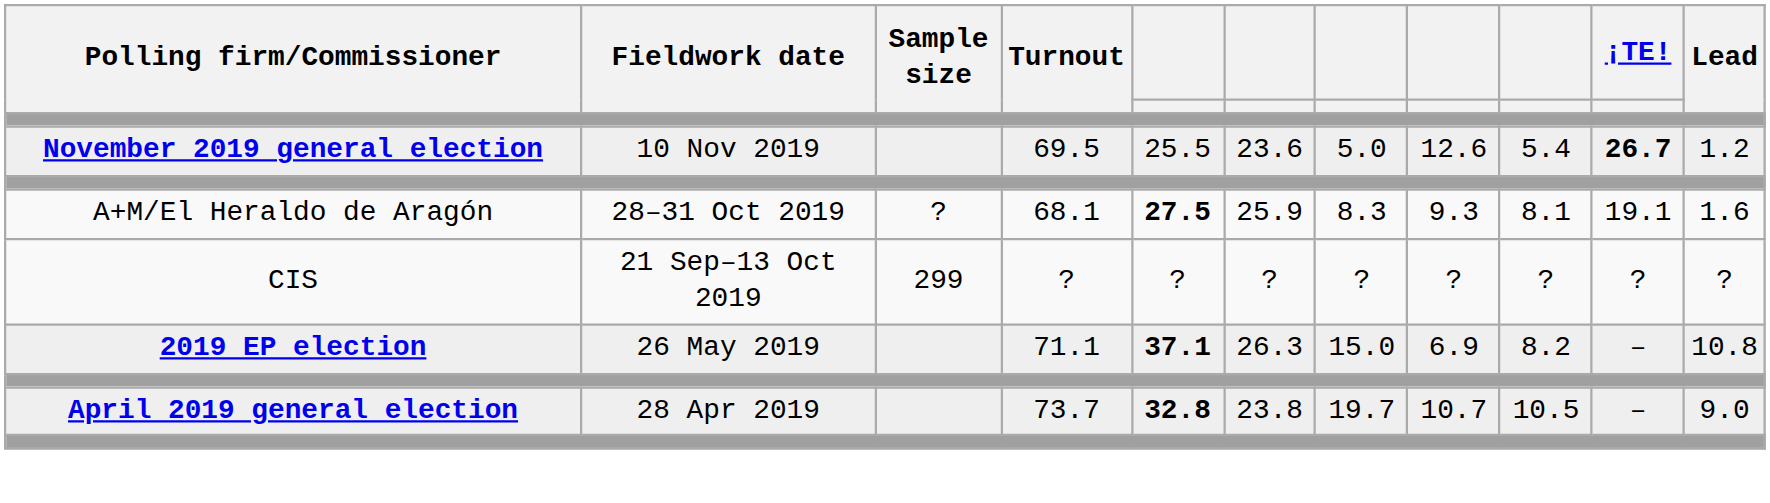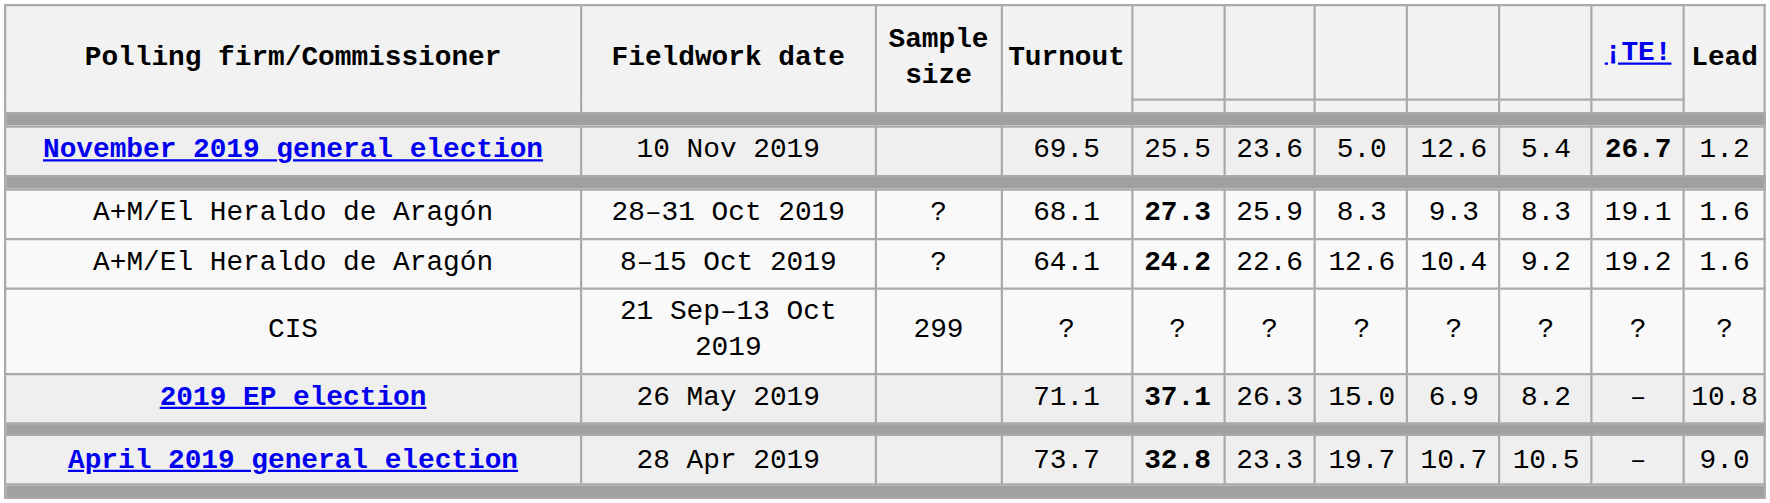28–31 Oct 2019 | column 5: 27.5 -> 27.3
28–31 Oct 2019 | column 9: 8.1 -> 8.3
+ row: A+M/El Heraldo de Aragón | 8–15 Oct 2019 | ? | 64.1 | 24.2 | 22.6 | 12.6 | 10.4 | 9.2 | 19.2 | 1.6
28 Apr 2019 | column 6: 23.8 -> 23.3
